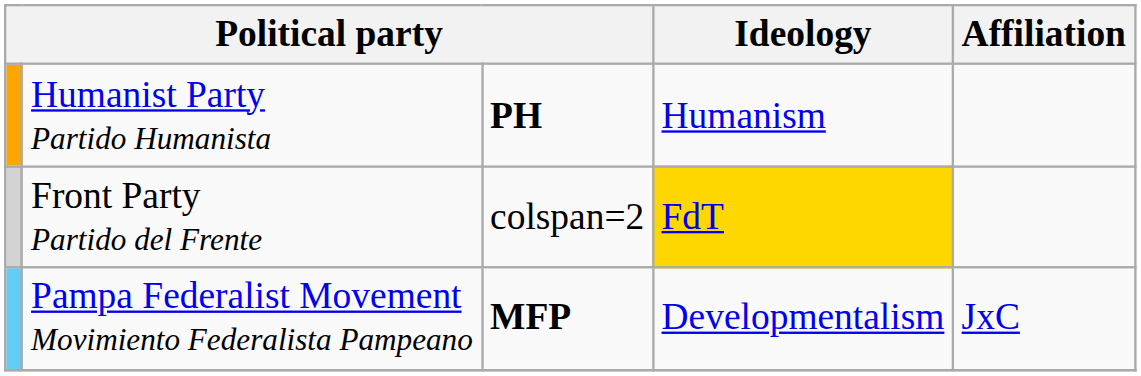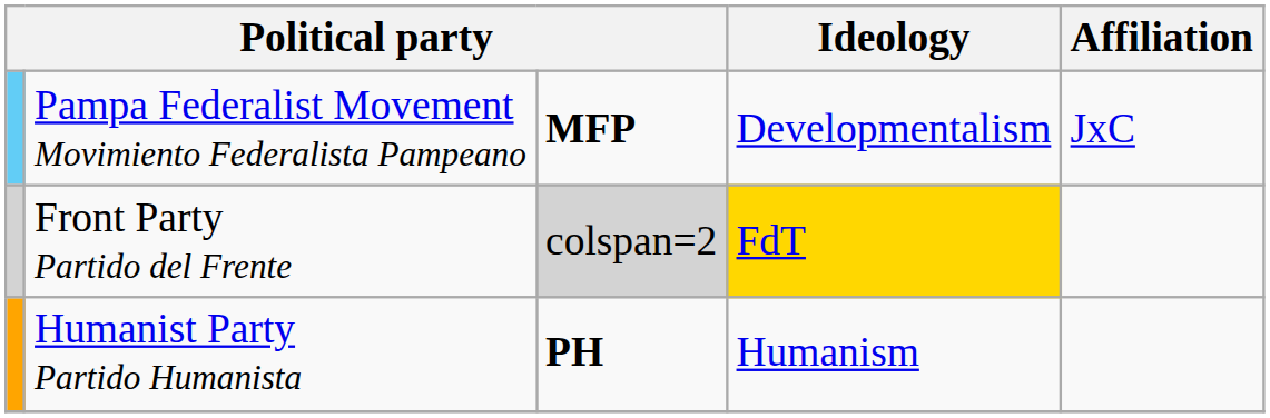rows swapped: Pampa Federalist Movement Movimiento Federalista Pampeano <-> Humanist Party Partido Humanista
Front Party Partido del Frente | column 3: no background -> lightgrey background
